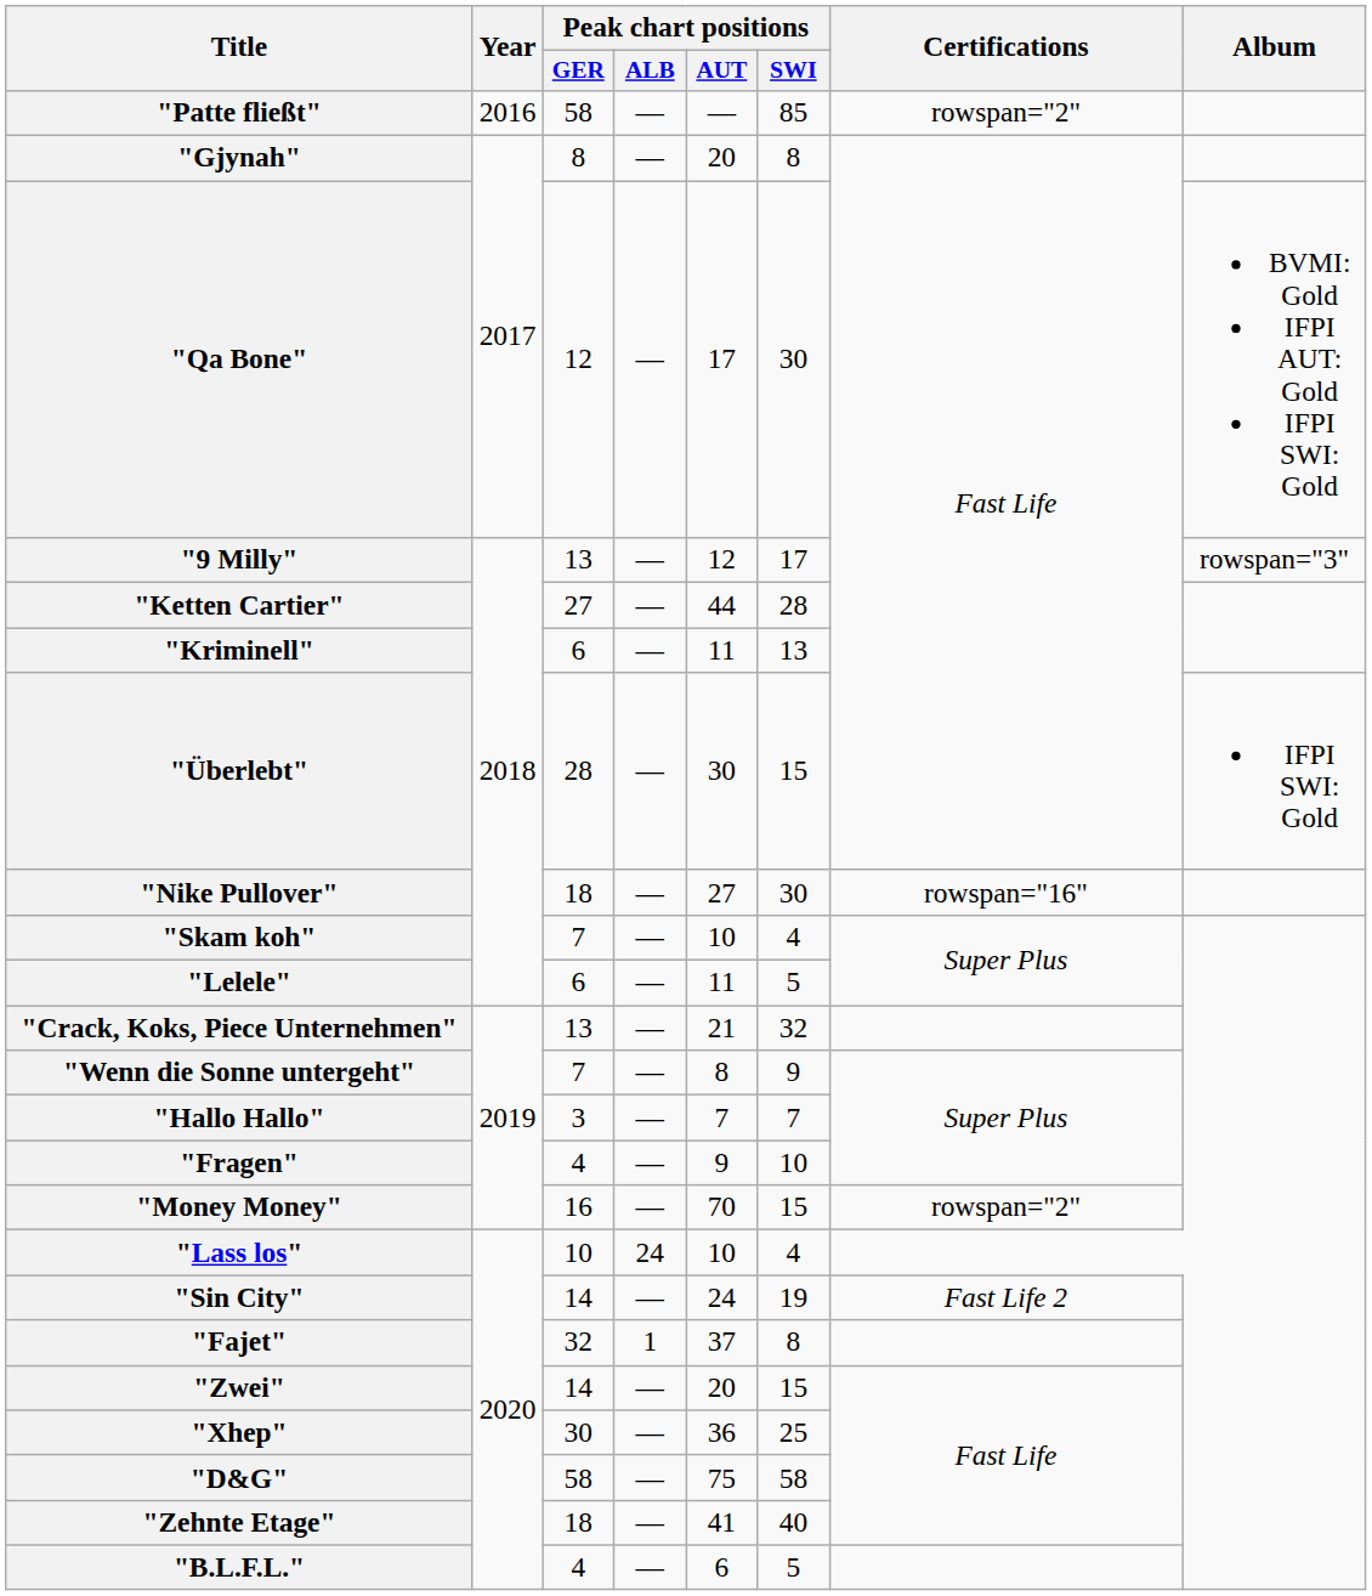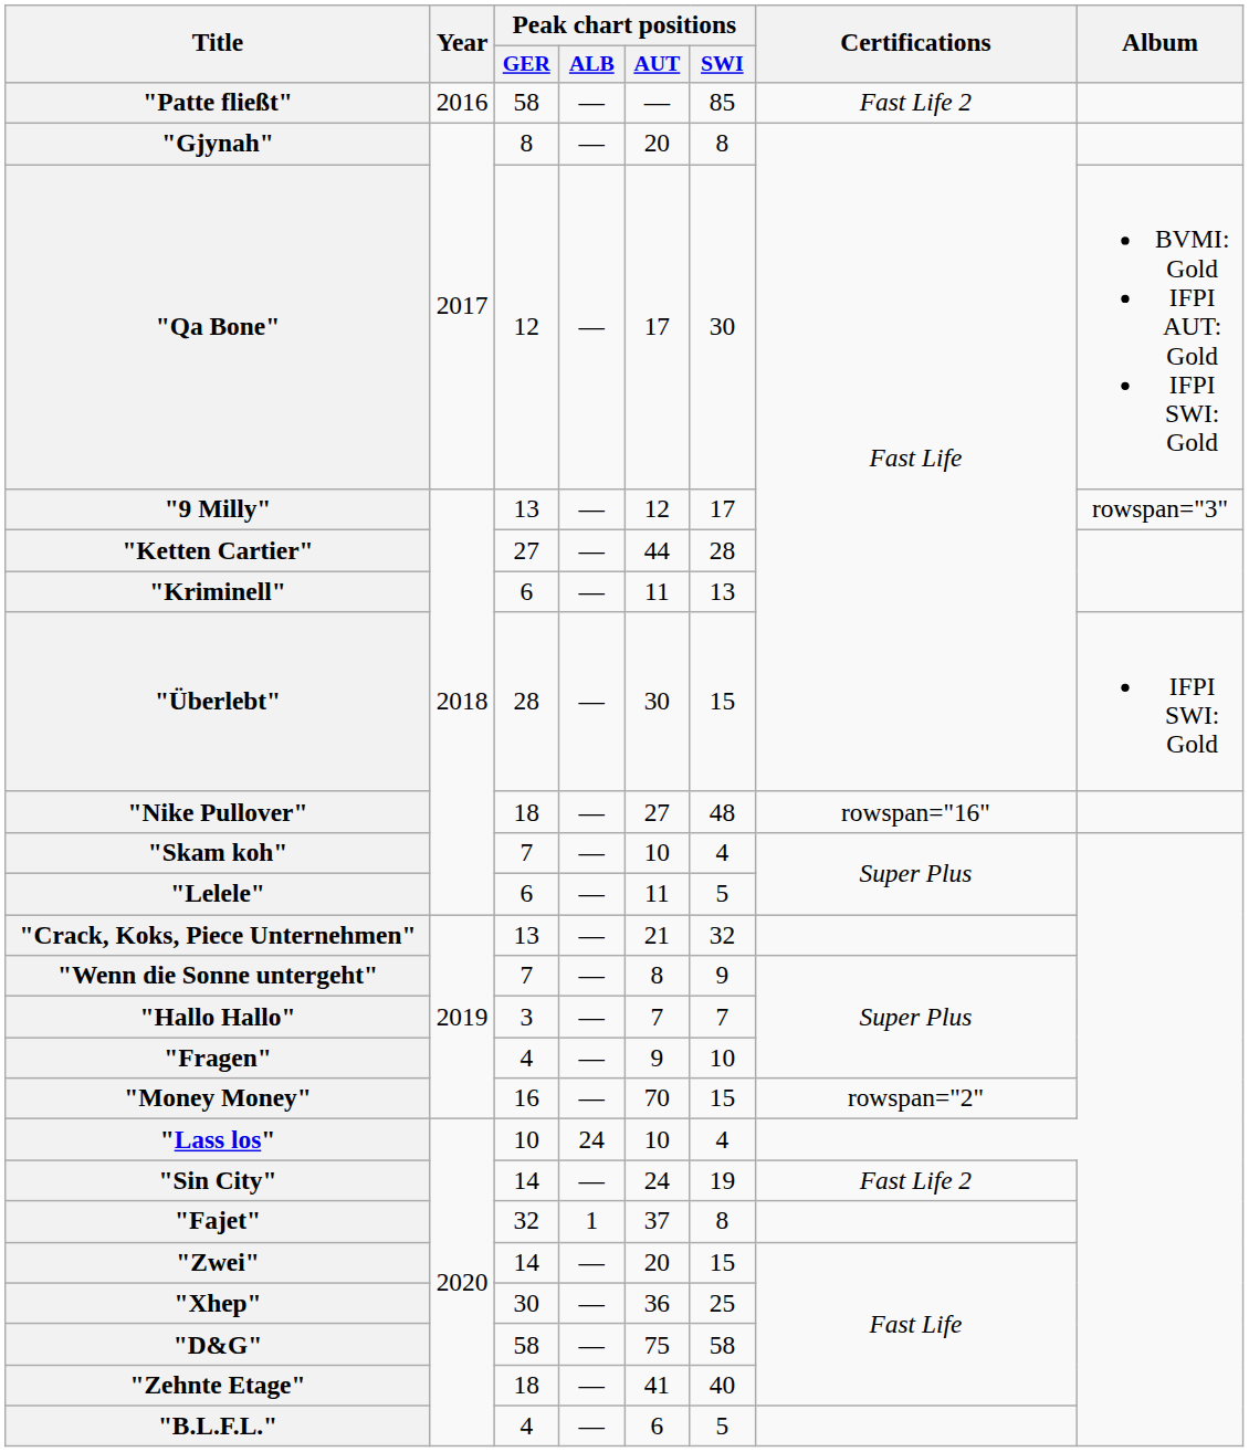"Patte fließt" | Certifications: rowspan="2" -> Fast Life 2
"Nike Pullover" | Peak chart positions / SWI: 30 -> 48
